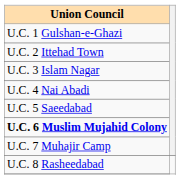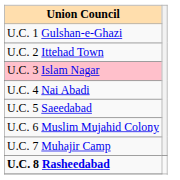U.C. 3 Islam Nagar | Union Council: no background -> pink background
U.C. 6 Muslim Mujahid Colony | Union Council: bold -> normal
U.C. 8 Rasheedabad | Union Council: normal -> bold
